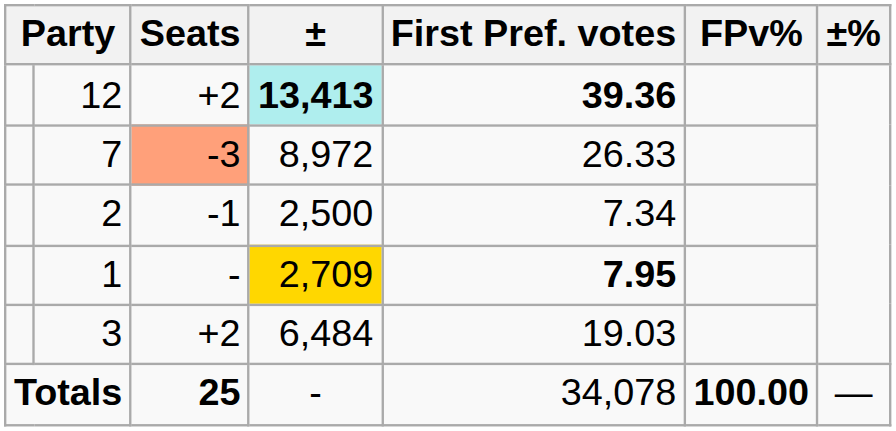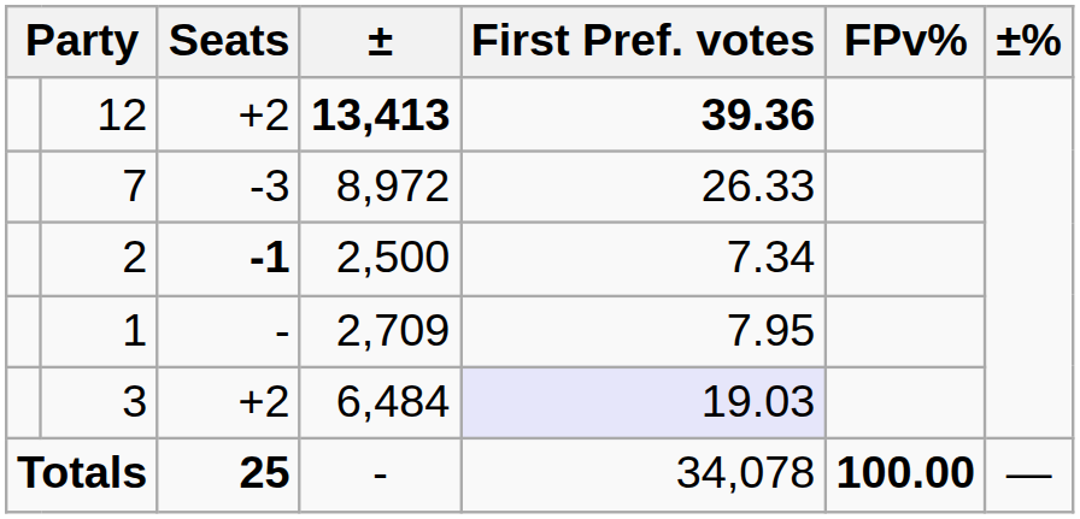12 | ±: paleturquoise background -> no background
7 | Seats: lightsalmon background -> no background
2 | Seats: normal -> bold
1 | ±: gold background -> no background
1 | First Pref. votes: bold -> normal
3 | First Pref. votes: no background -> lavender background
